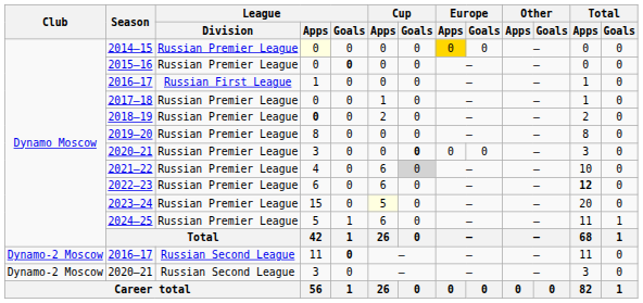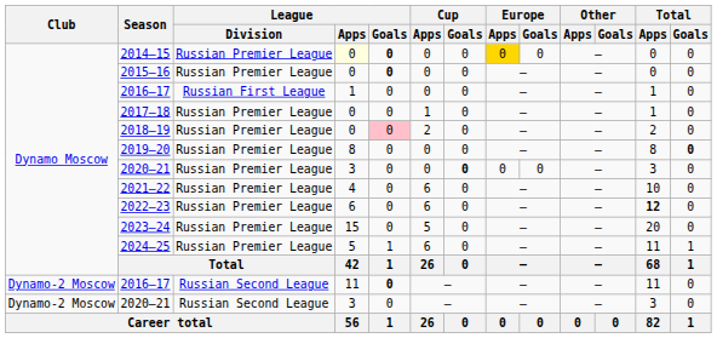2014–15 | League / Goals: normal -> bold
2018–19 | League / Apps: bold -> normal
2018–19 | League / Goals: no background -> pink background
2019–20 | Total / Goals: normal -> bold
2021–22 | Cup / Goals: lightgrey background -> no background
2023–24 | Cup / Apps: lightyellow background -> no background
